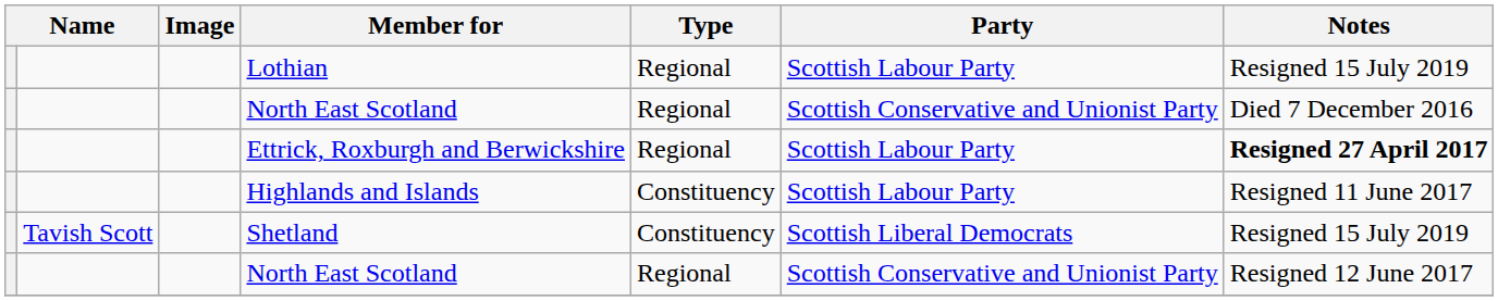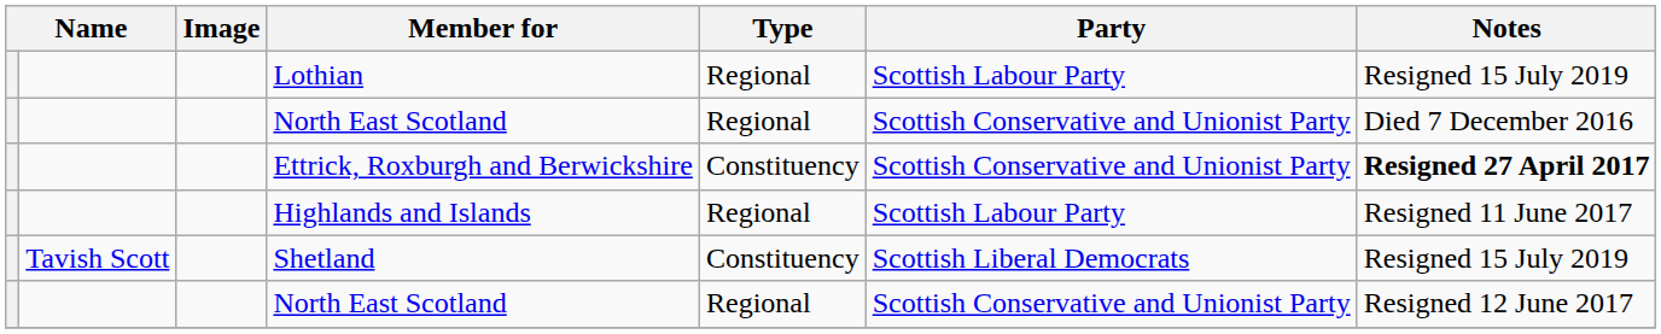Ettrick, Roxburgh and Berwickshire | Type: Regional -> Constituency
Ettrick, Roxburgh and Berwickshire | Party: Scottish Labour Party -> Scottish Conservative and Unionist Party
Highlands and Islands | Type: Constituency -> Regional
